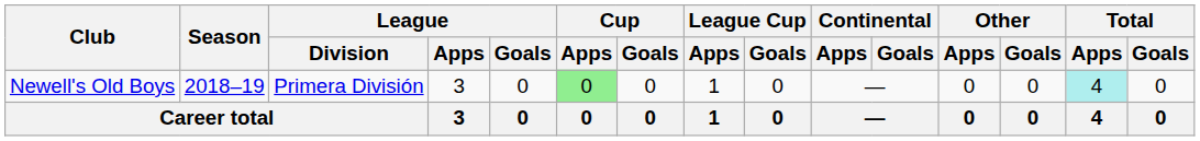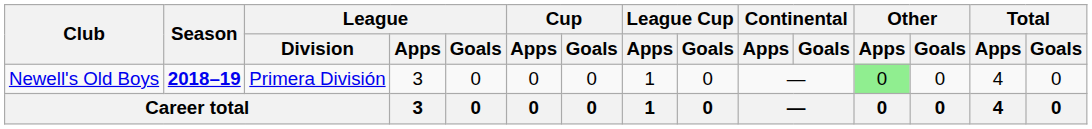Newell's Old Boys | Season: normal -> bold
Newell's Old Boys | Cup / Apps: lightgreen background -> no background
Newell's Old Boys | Other / Apps: no background -> lightgreen background
Newell's Old Boys | Total / Apps: paleturquoise background -> no background
